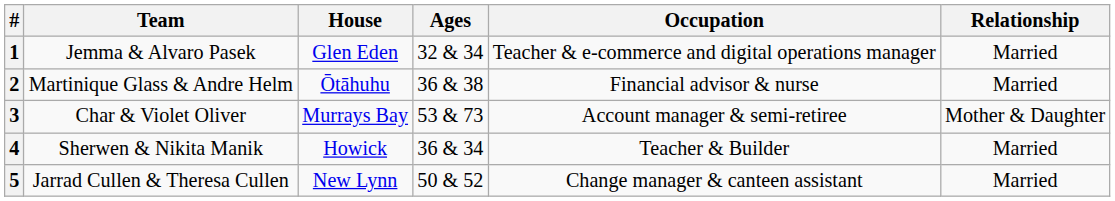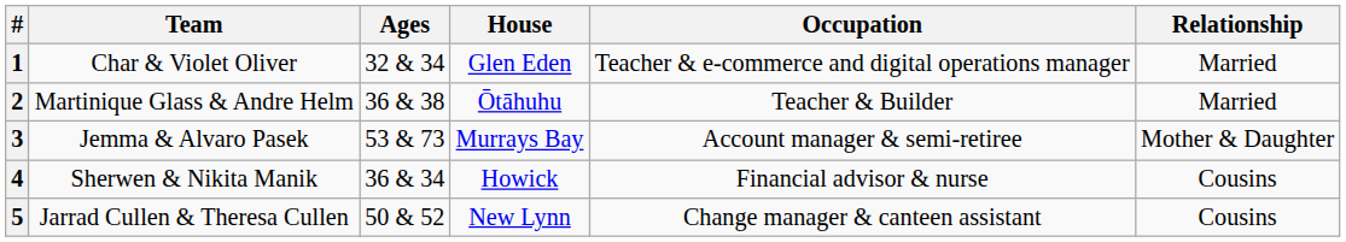columns swapped: Ages <-> House
1 | Team: Jemma & Alvaro Pasek -> Char & Violet Oliver
2 | Occupation: Financial advisor & nurse -> Teacher & Builder
3 | Team: Char & Violet Oliver -> Jemma & Alvaro Pasek
4 | Occupation: Teacher & Builder -> Financial advisor & nurse
4 | Relationship: Married -> Cousins
5 | Relationship: Married -> Cousins
